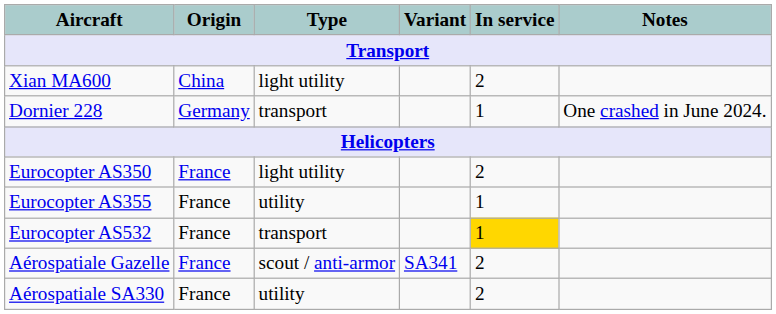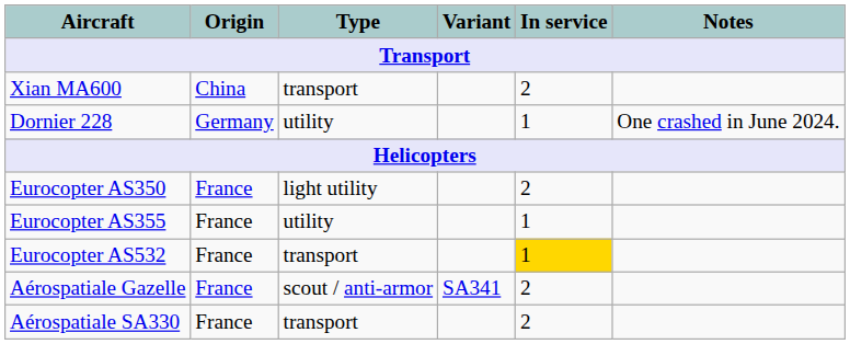Xian MA600 | Type: light utility -> transport
Dornier 228 | Type: transport -> utility
Aérospatiale SA330 | Type: utility -> transport
